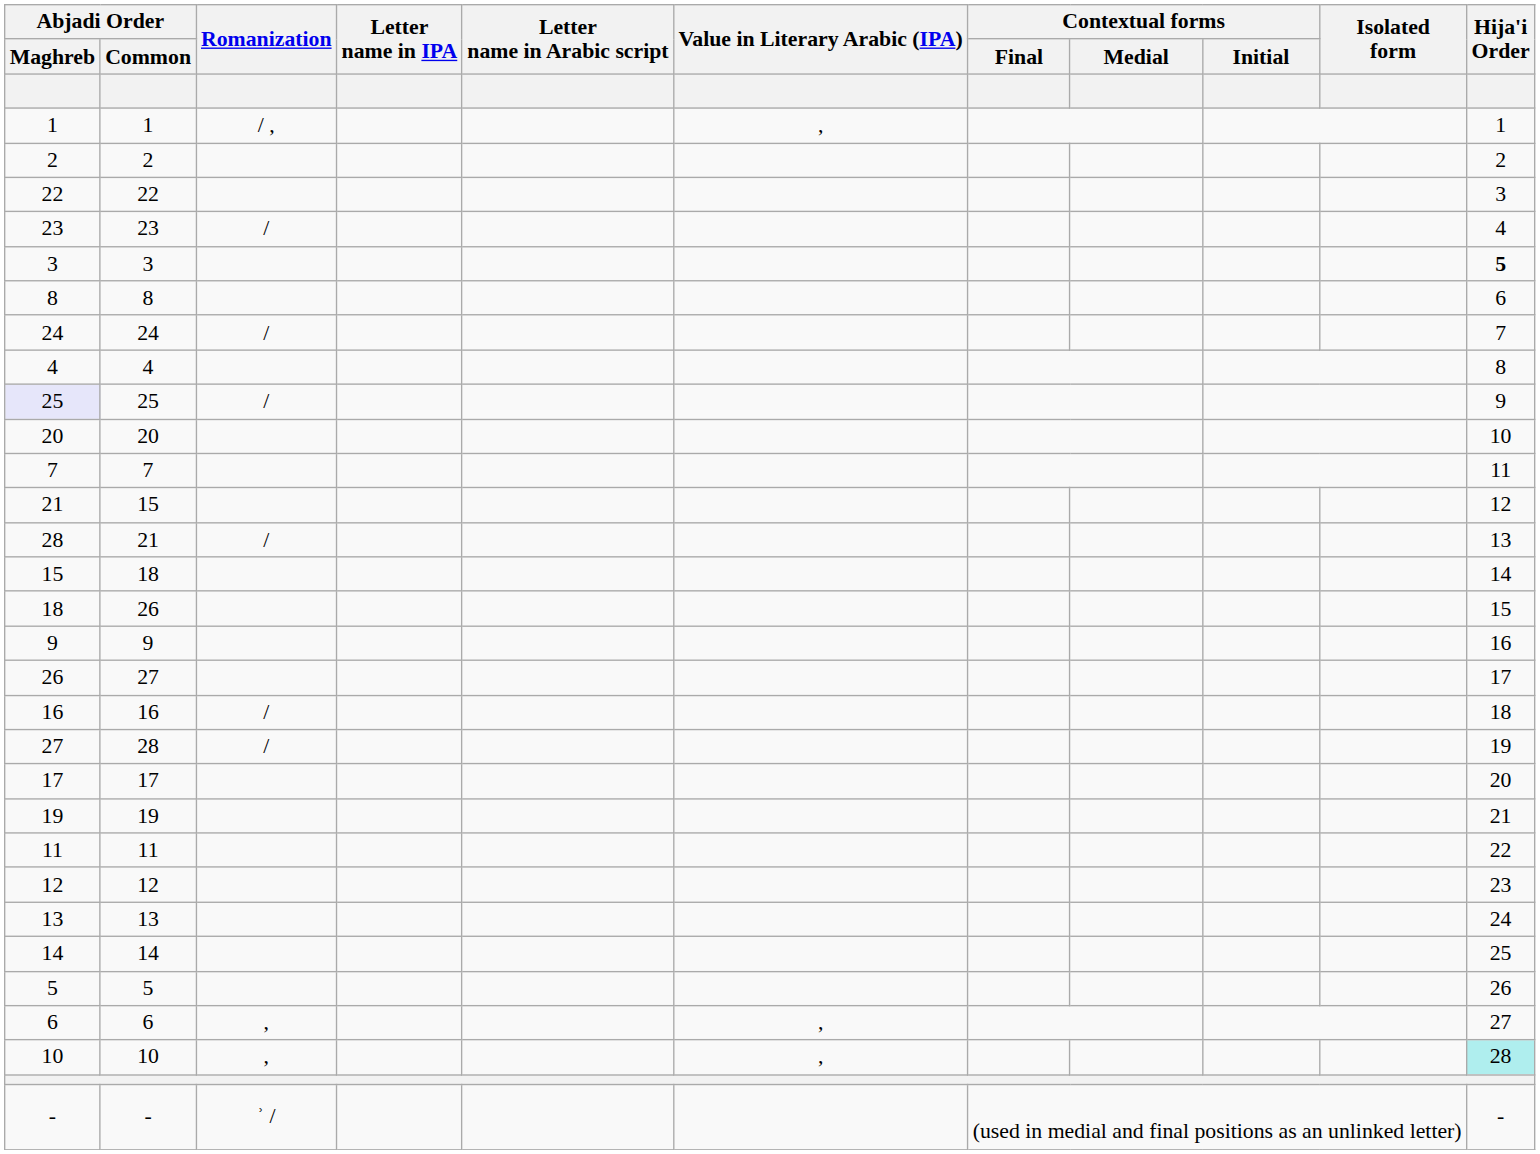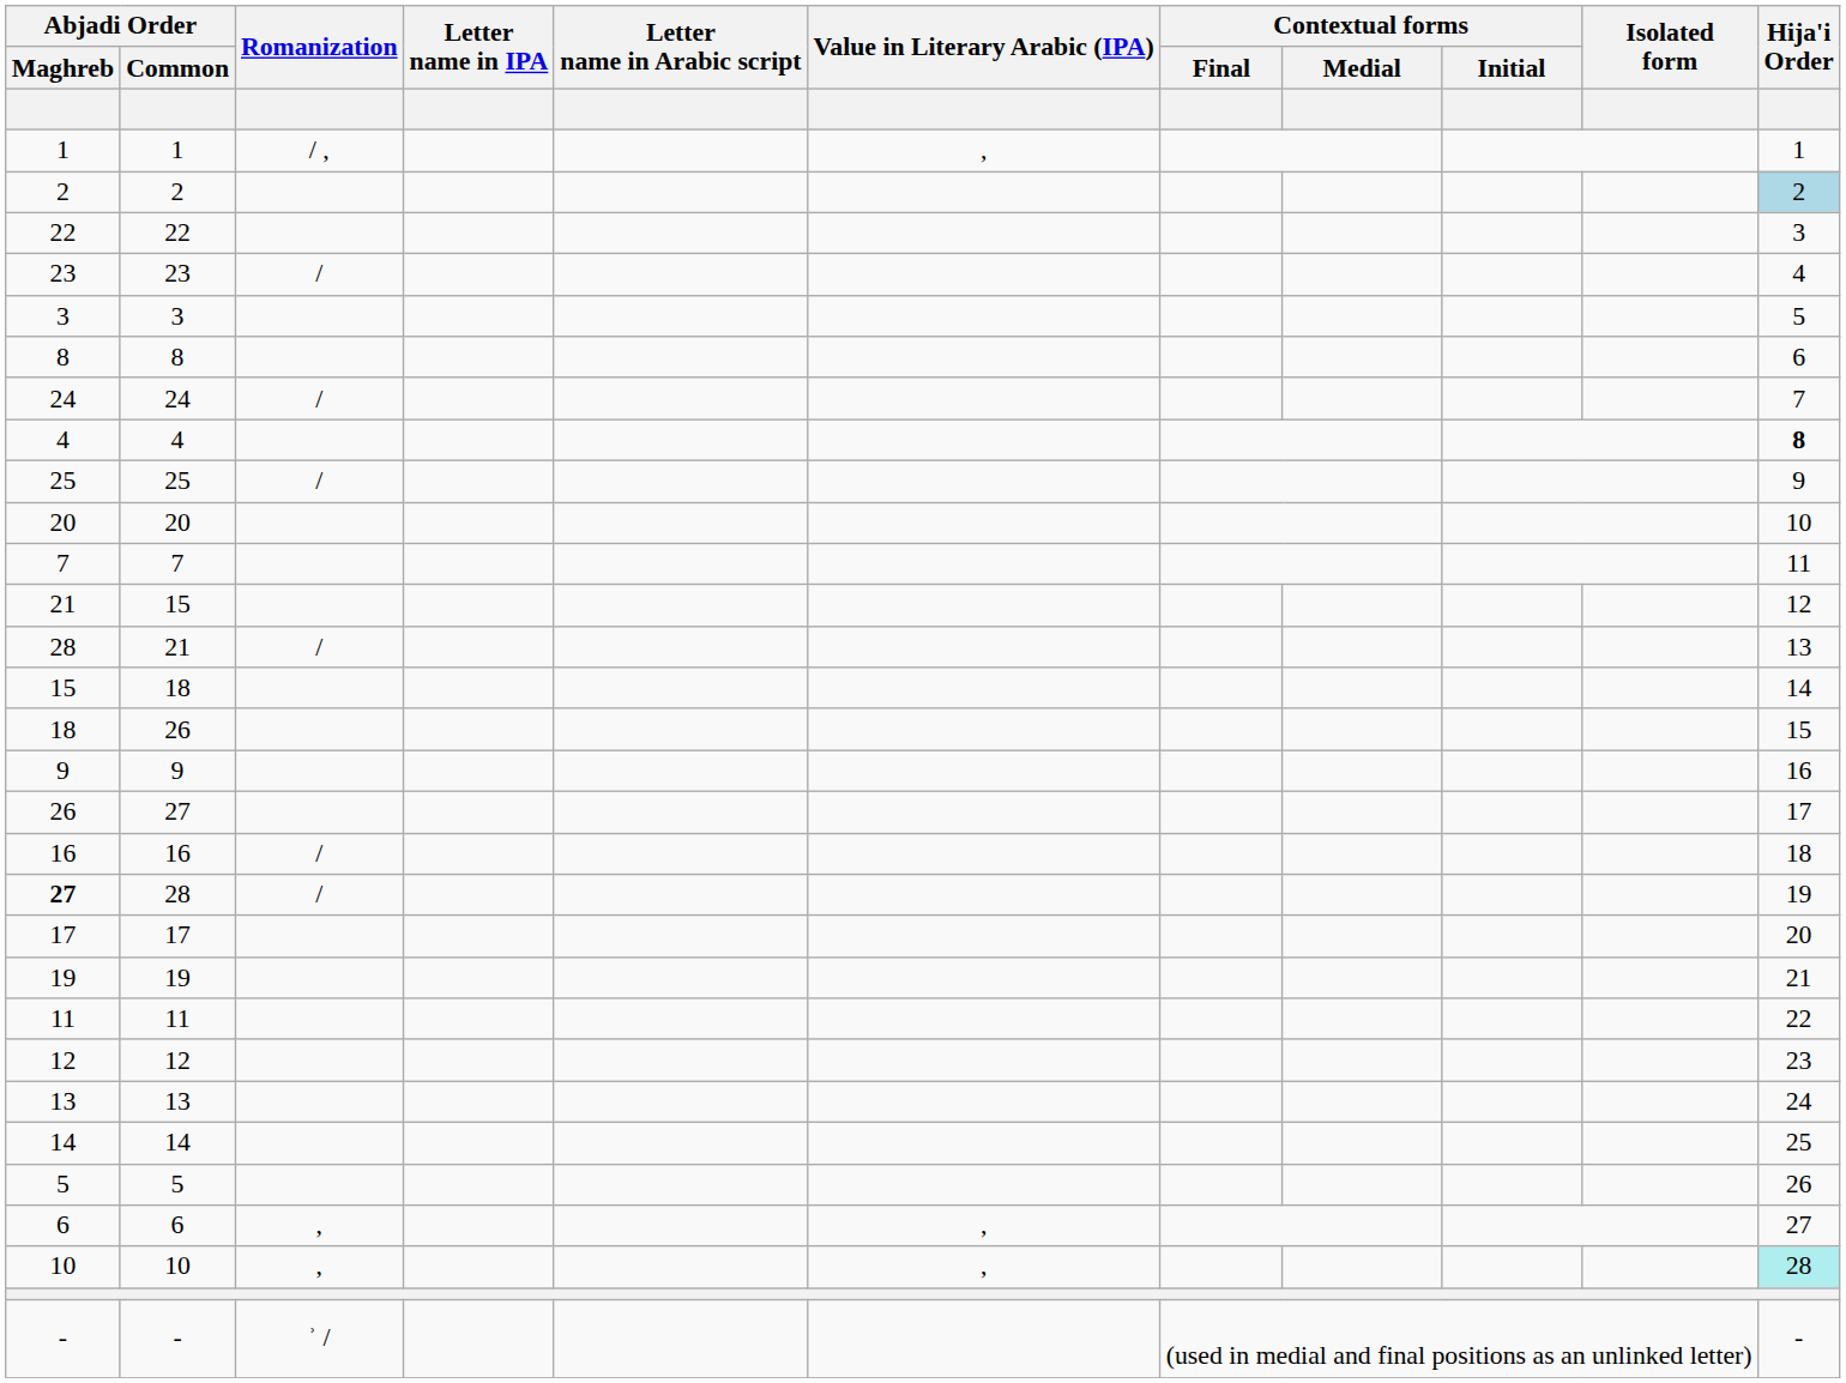row 5 | Hija'i Order: no background -> lightblue background
row 8 | Hija'i Order: bold -> normal
row 11 | Hija'i Order: normal -> bold
row 12 | Abjadi Order / Maghreb: lavender background -> no background
row 22 | Abjadi Order / Maghreb: normal -> bold
